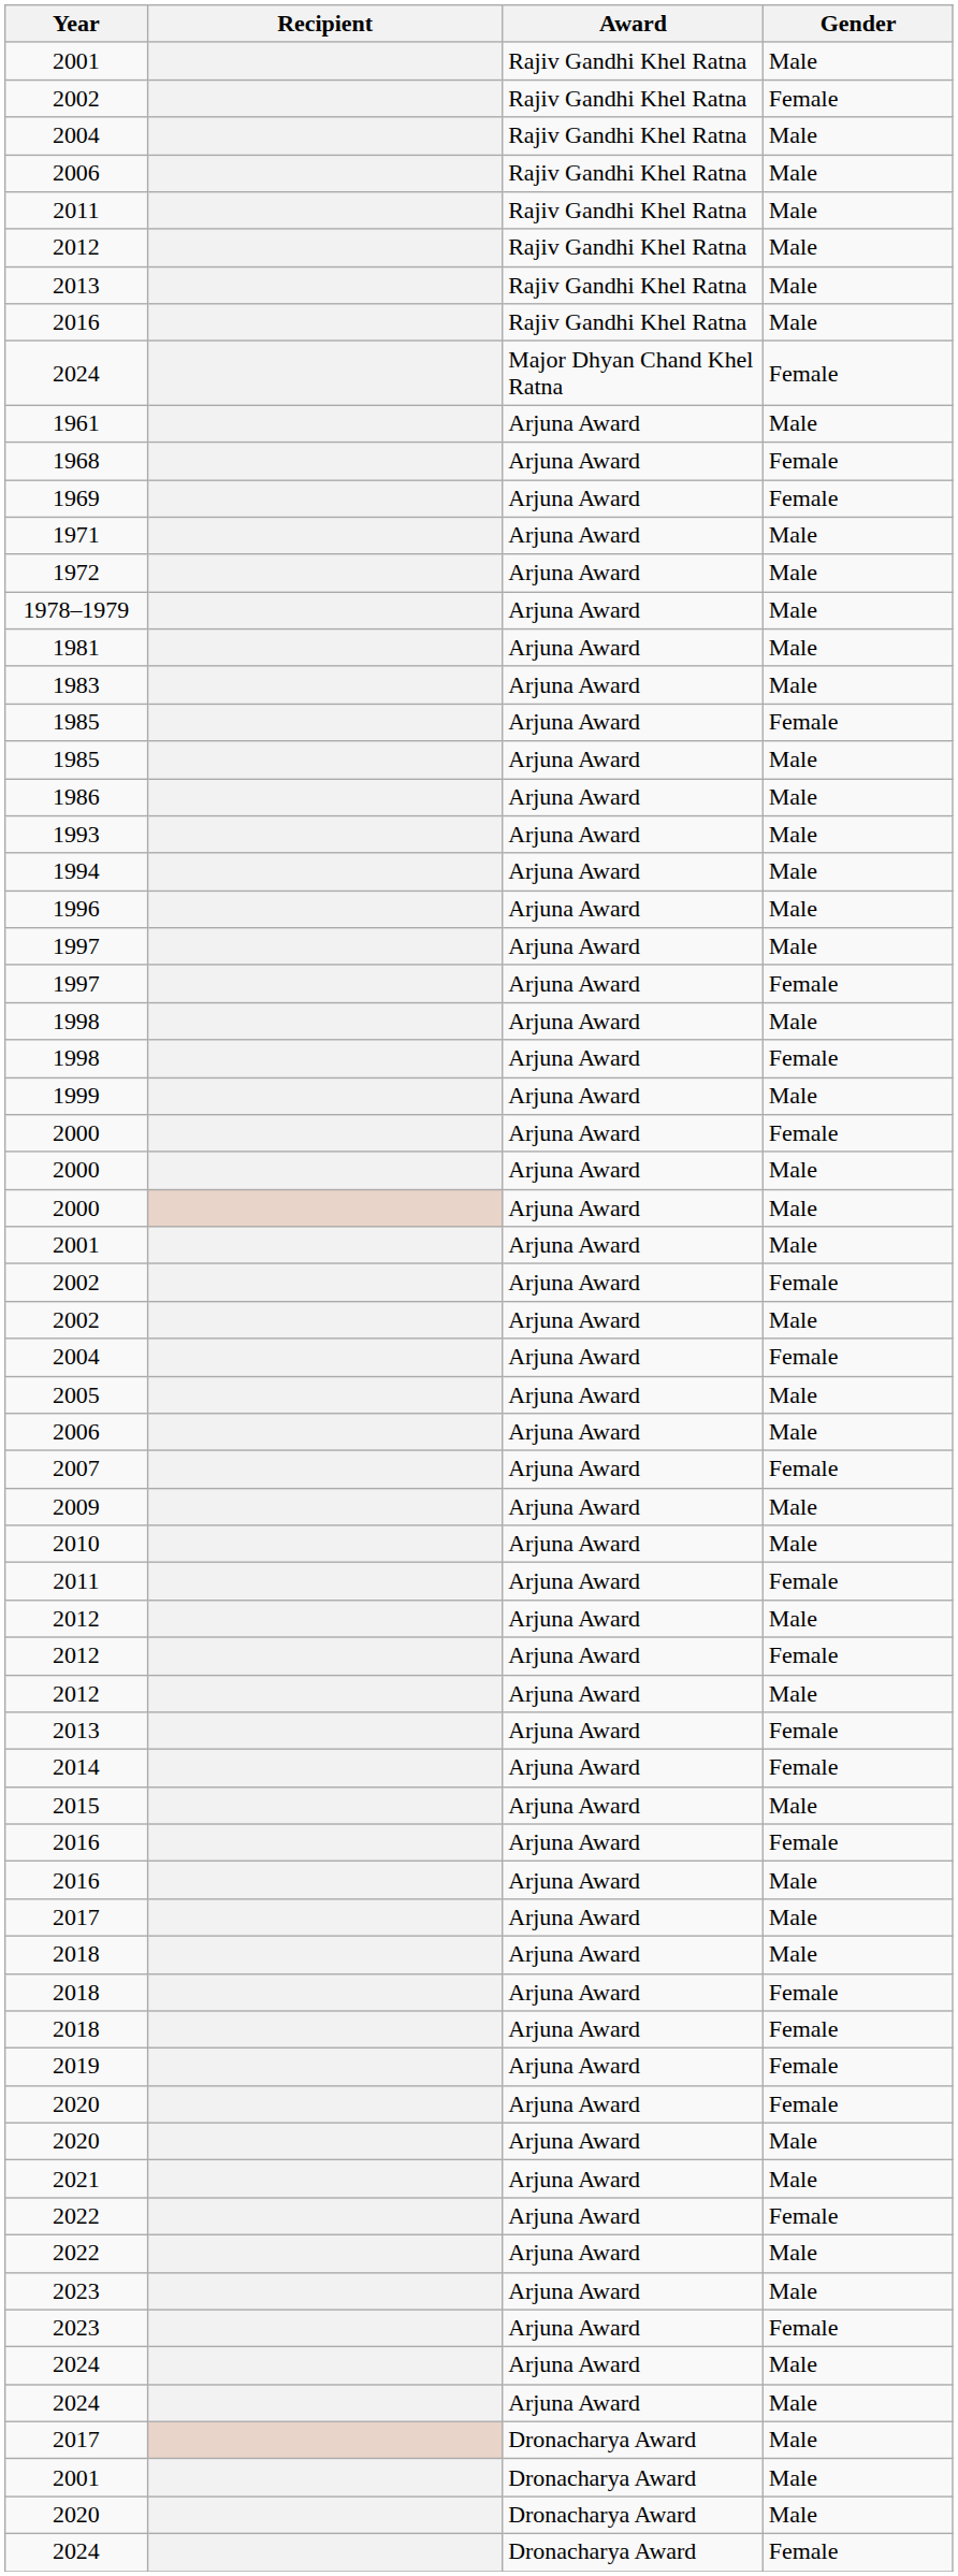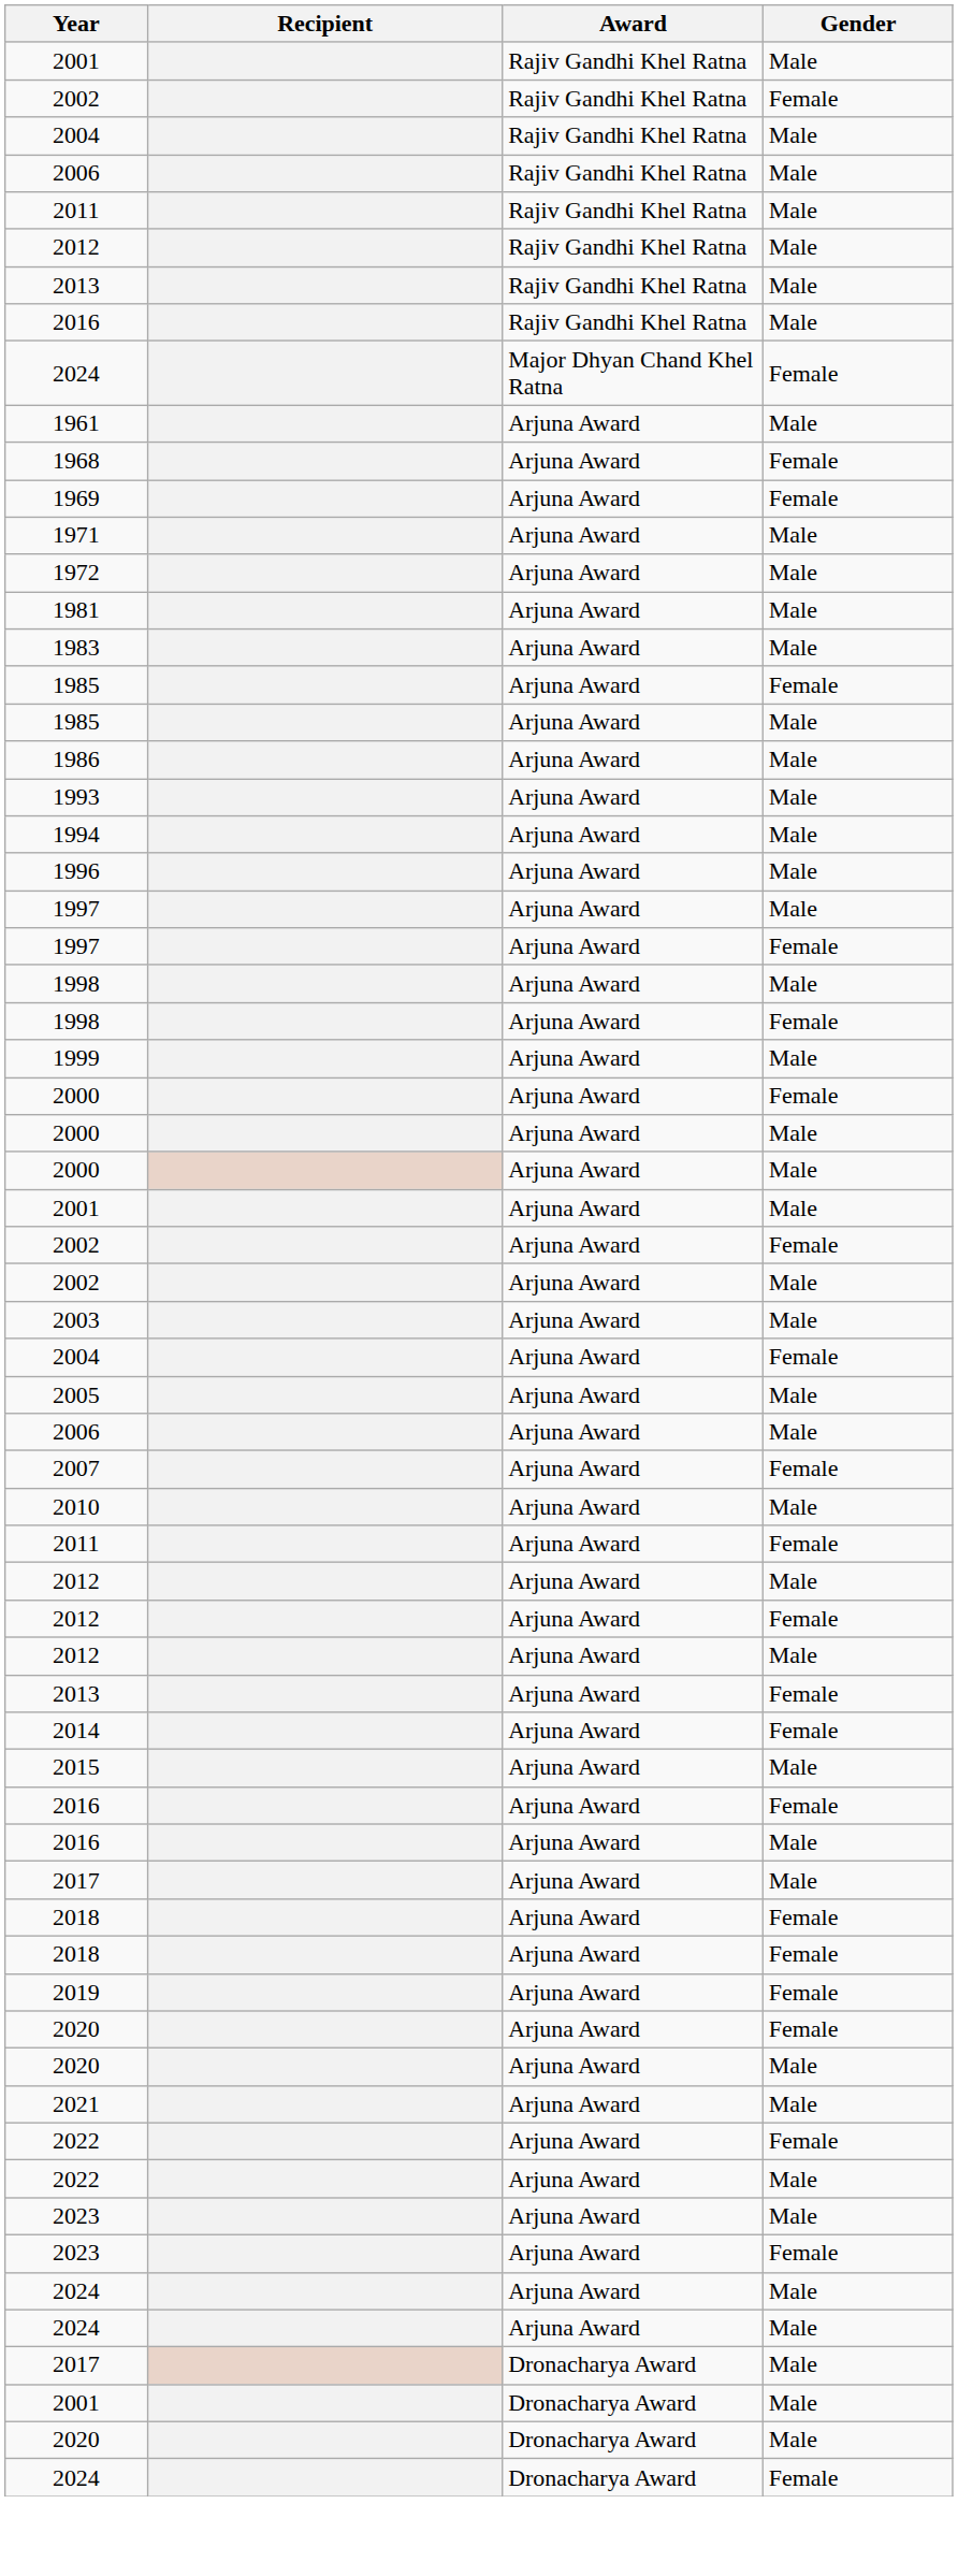- row: 1978–1979 | Arjuna Award | Male
+ row: 2003 | Arjuna Award | Male
- row: 2009 | Arjuna Award | Male
- row: 2018 | Arjuna Award | Male
